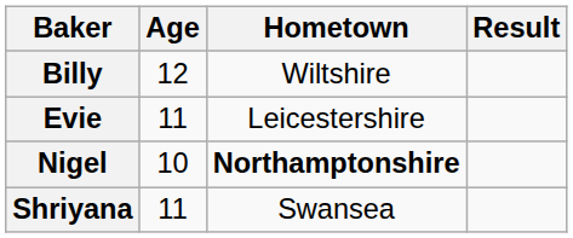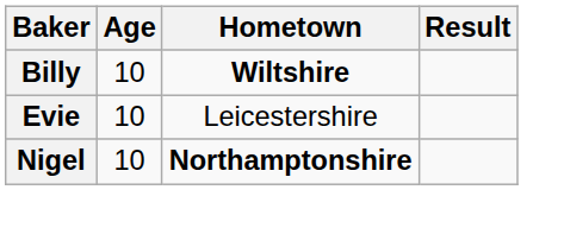Billy | Age: 12 -> 10
Billy | Hometown: normal -> bold
Evie | Age: 11 -> 10
- row: Shriyana | 11 | Swansea
